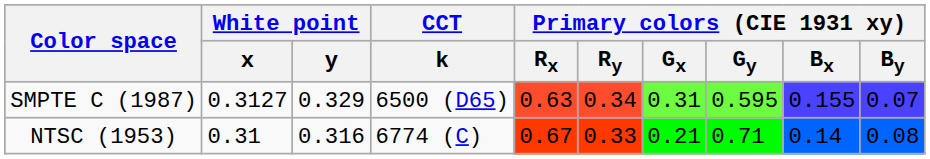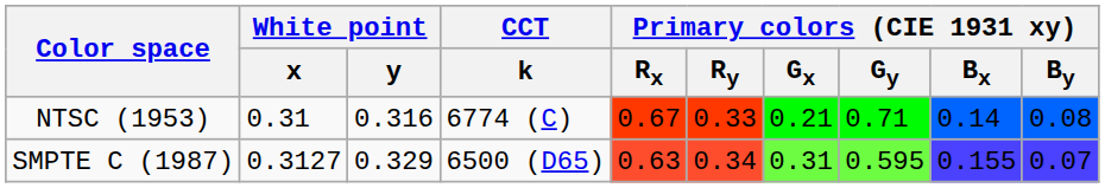rows swapped: NTSC (1953) <-> SMPTE C (1987)
